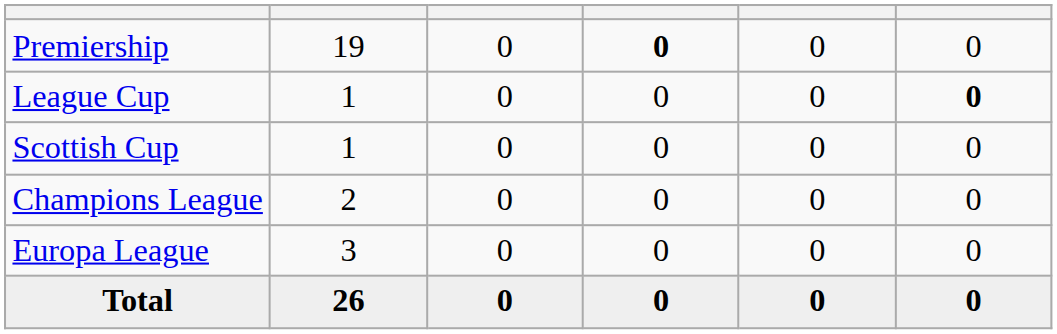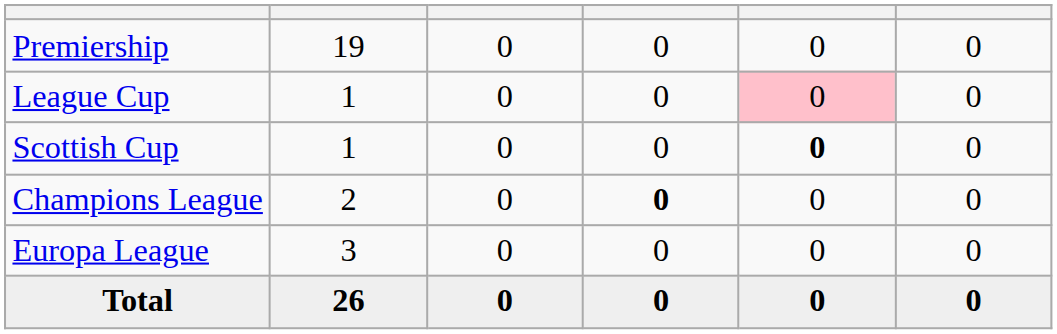Premiership | column 4: bold -> normal
League Cup | column 5: no background -> pink background
League Cup | column 6: bold -> normal
Scottish Cup | column 5: normal -> bold
Champions League | column 4: normal -> bold
